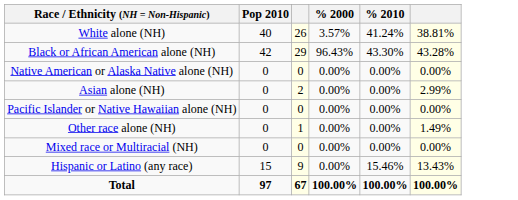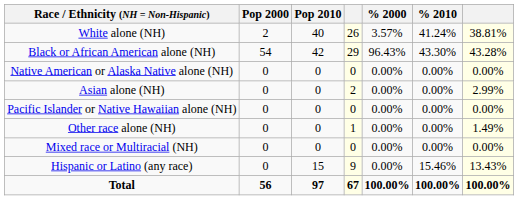+ column: Pop 2000 | 2 | 54 | 0 | 0 | 0 | 0 | 0 | 0 | 56
